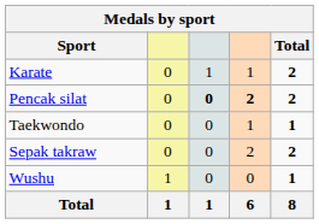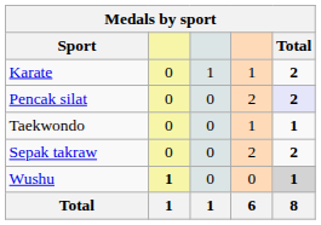Pencak silat | column 3: bold -> normal
Pencak silat | column 4: bold -> normal
Pencak silat | Total: no background -> lavender background
Wushu | column 2: normal -> bold
Wushu | Total: no background -> lightgrey background
